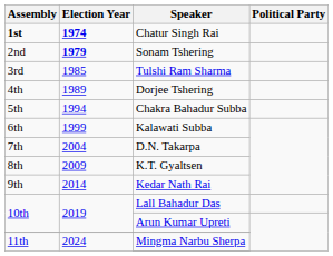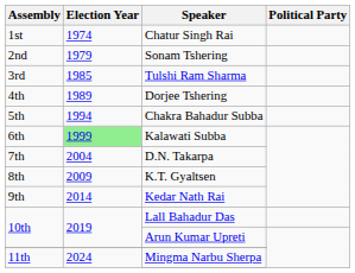Chatur Singh Rai | Assembly: bold -> normal
Chatur Singh Rai | Election Year: bold -> normal
Sonam Tshering | Election Year: bold -> normal
Kalawati Subba | Election Year: no background -> lightgreen background
